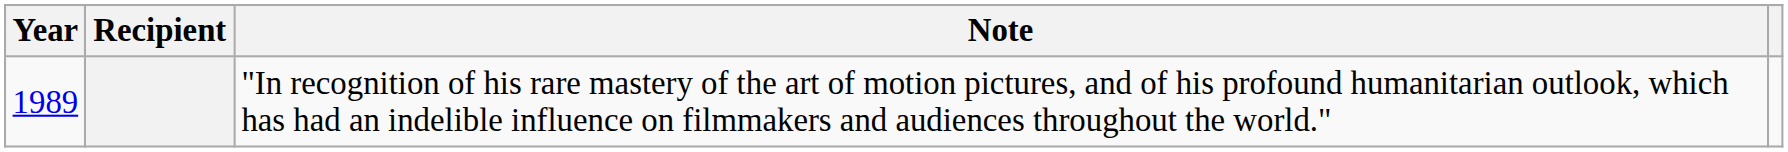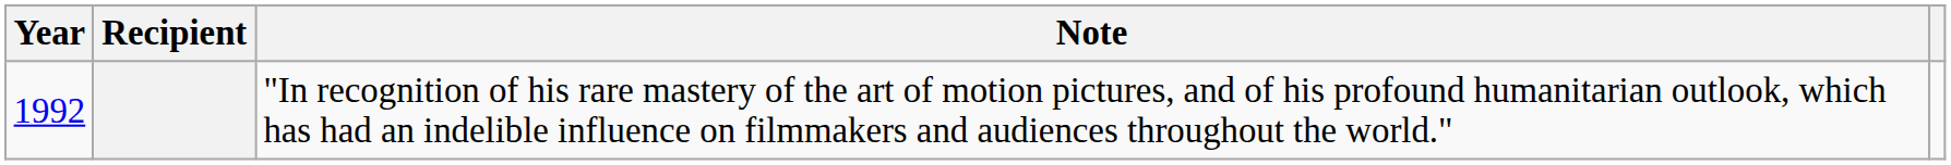row 2 | Year: 1989 -> 1992
